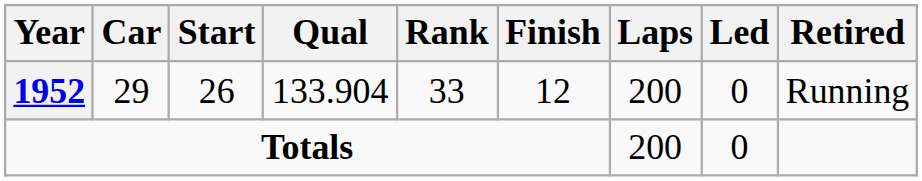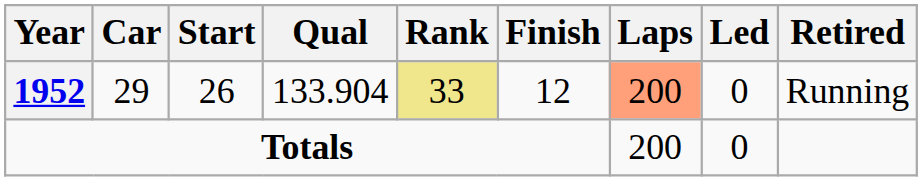1952 | Rank: no background -> khaki background
1952 | Laps: no background -> lightsalmon background
